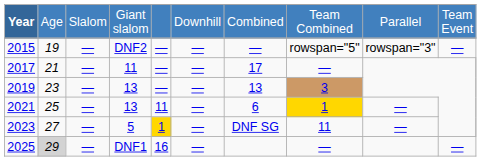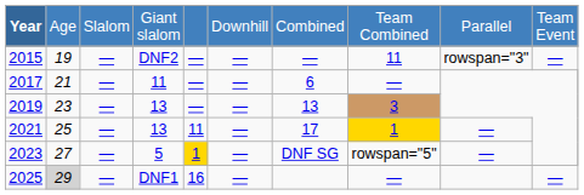2015 | column 8: rowspan="5" -> 11
2017 | column 7: 17 -> 6
2021 | column 7: 6 -> 17
2023 | column 8: 11 -> rowspan="5"
